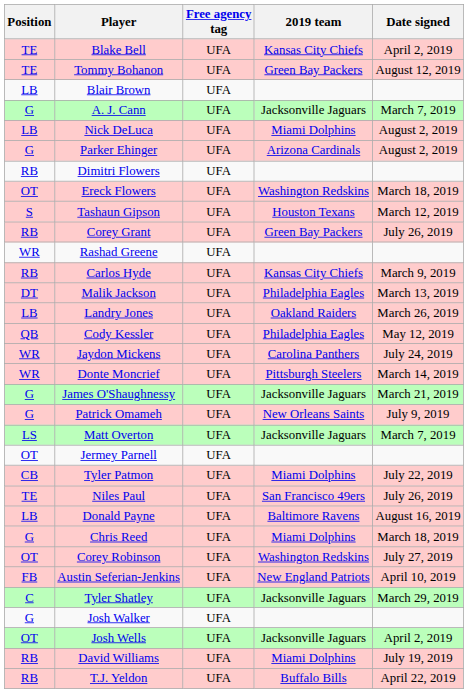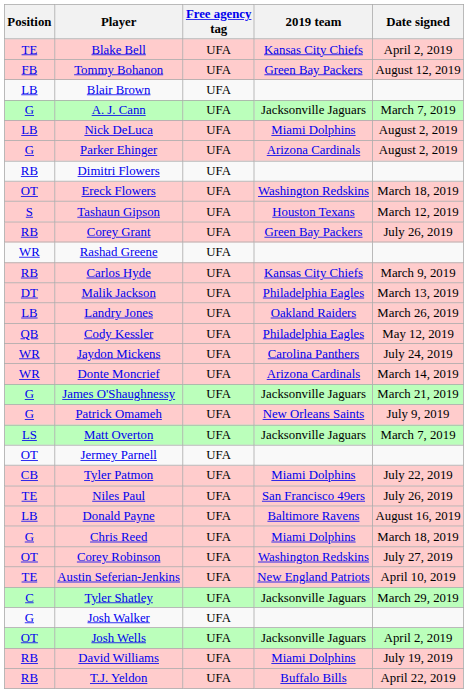Tommy Bohanon | Position: TE -> FB
Donte Moncrief | 2019 team: Pittsburgh Steelers -> Arizona Cardinals
Austin Seferian-Jenkins | Position: FB -> TE
